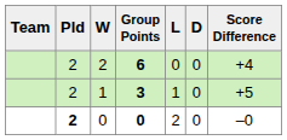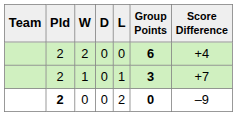columns swapped: D <-> Group Points
row 3 | Score Difference: +5 -> +7
row 4 | Score Difference: –0 -> –9
